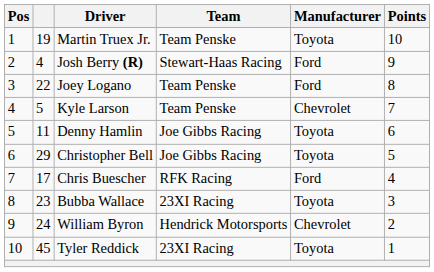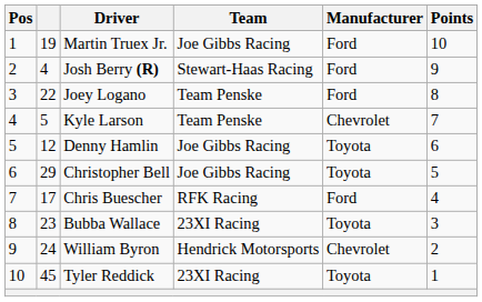Martin Truex Jr. | Team: Team Penske -> Joe Gibbs Racing
Martin Truex Jr. | Manufacturer: Toyota -> Ford
Denny Hamlin | column 2: 11 -> 12
